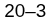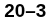row 1 | column 1: normal -> bold
